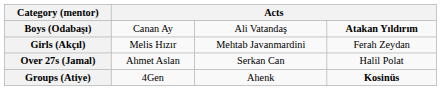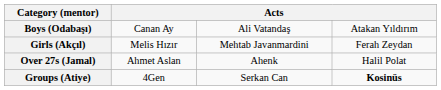Boys (Odabaşı) | column 4: bold -> normal
Over 27s (Jamal) | column 3: Serkan Can -> Ahenk
Groups (Atiye) | column 3: Ahenk -> Serkan Can
